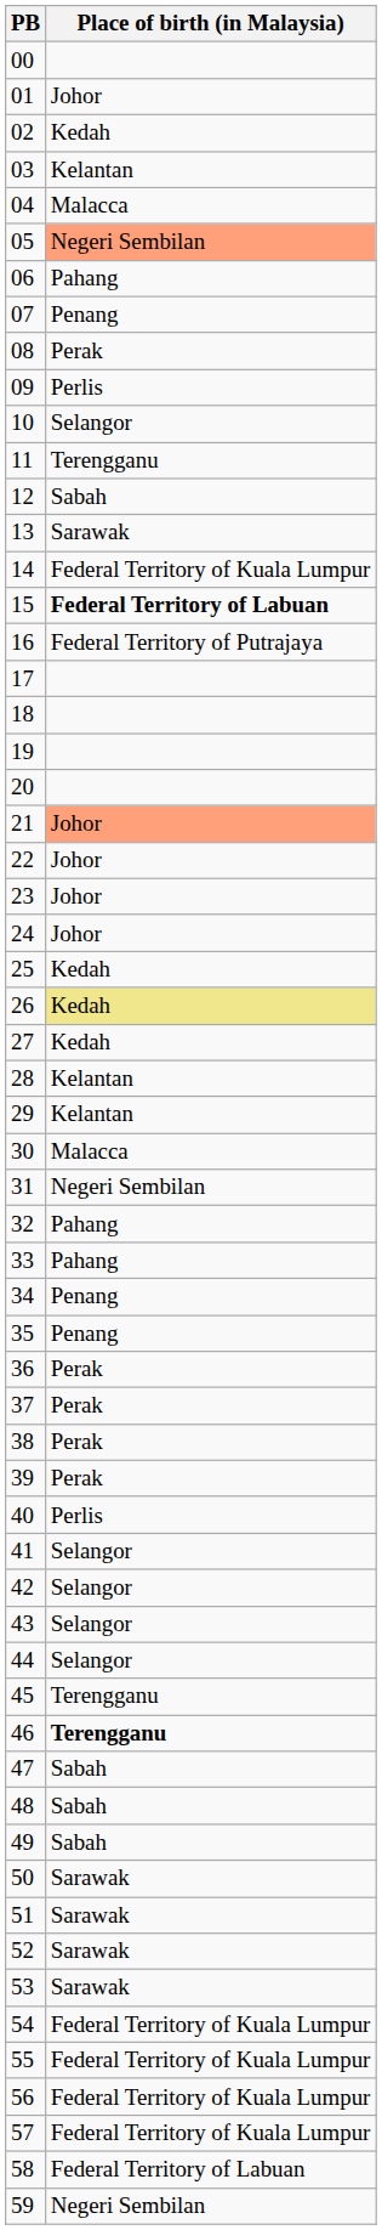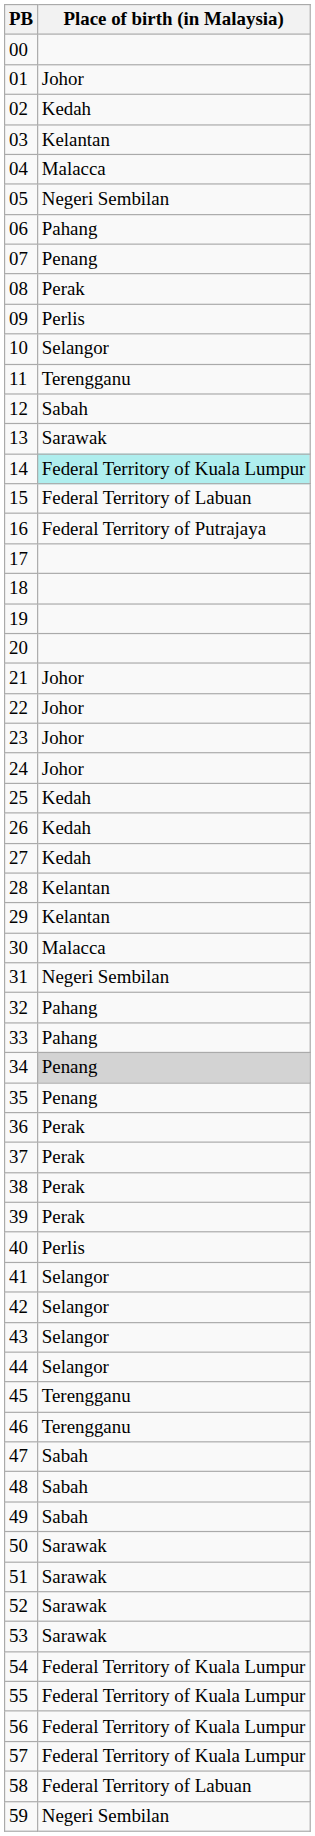05 | Place of birth (in Malaysia): lightsalmon background -> no background
14 | Place of birth (in Malaysia): no background -> paleturquoise background
15 | Place of birth (in Malaysia): bold -> normal
21 | Place of birth (in Malaysia): lightsalmon background -> no background
26 | Place of birth (in Malaysia): khaki background -> no background
34 | Place of birth (in Malaysia): no background -> lightgrey background
46 | Place of birth (in Malaysia): bold -> normal
